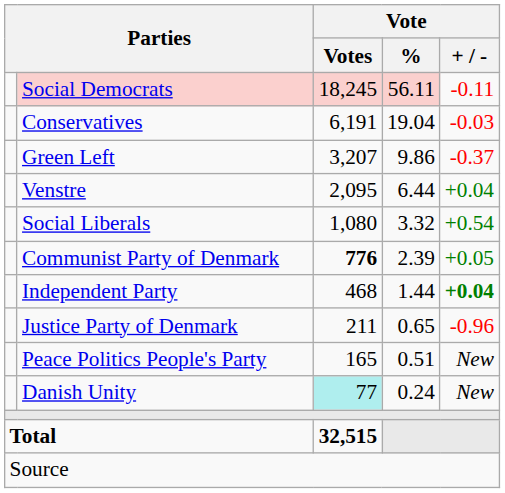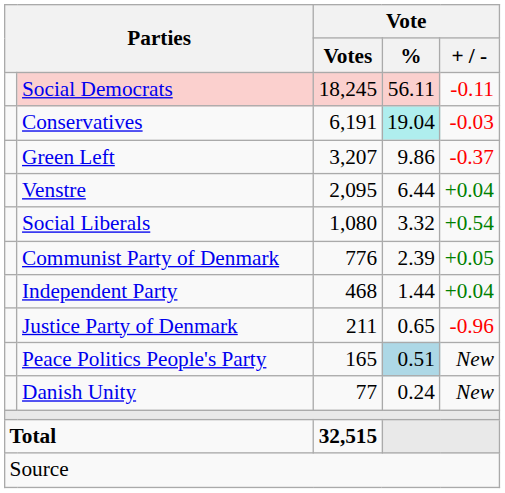Conservatives | Vote / %: no background -> paleturquoise background
Communist Party of Denmark | Vote / Votes: bold -> normal
Independent Party | Vote / + / -: bold -> normal
Peace Politics People's Party | Vote / %: no background -> lightblue background
Danish Unity | Vote / Votes: paleturquoise background -> no background
